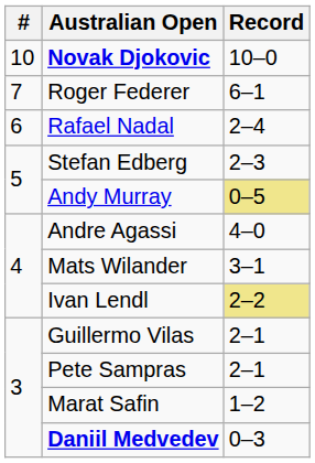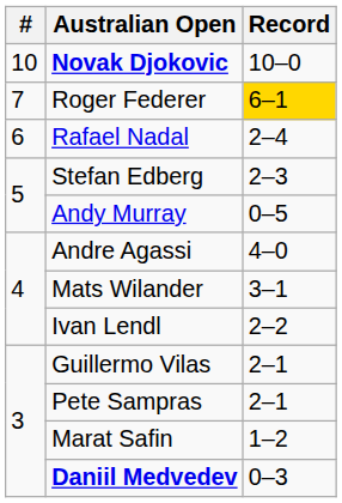Roger Federer | Record: no background -> gold background
Andy Murray | Record: khaki background -> no background
Ivan Lendl | Record: khaki background -> no background
